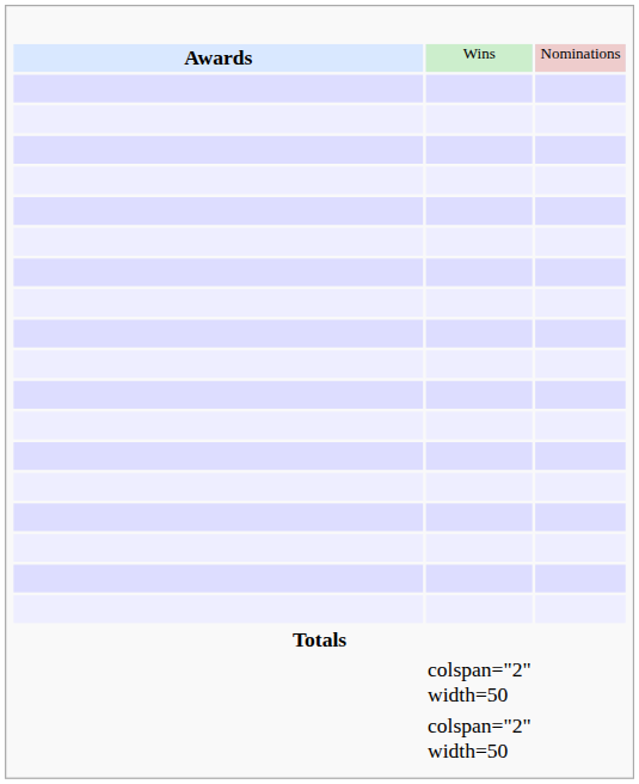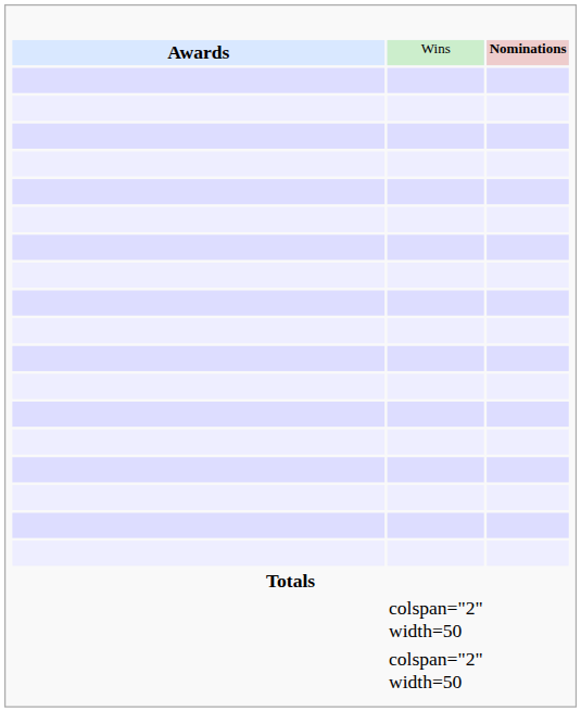Wins | column 3: normal -> bold
